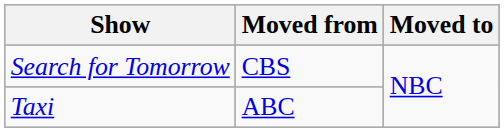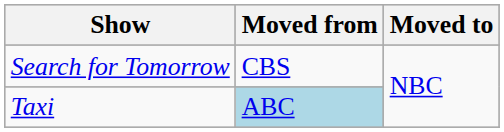Taxi | Moved from: no background -> lightblue background
